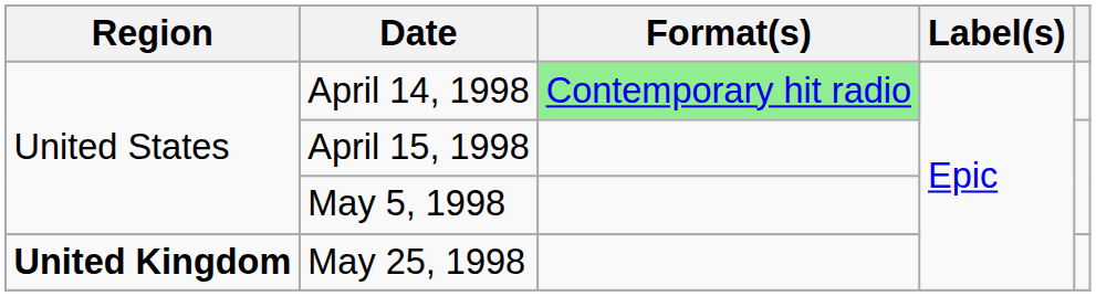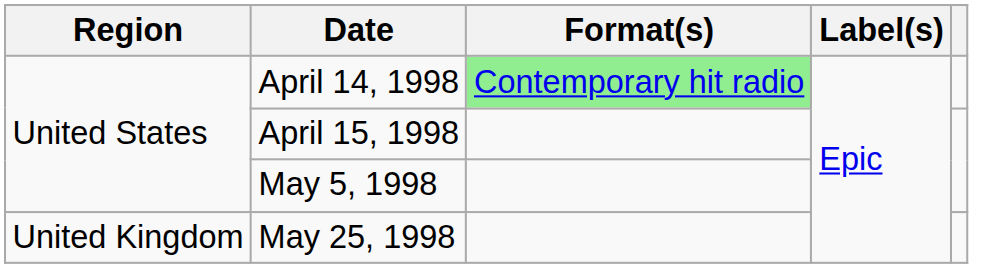May 25, 1998 | Region: bold -> normal
